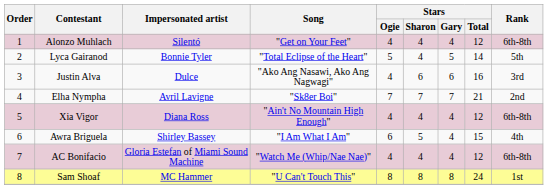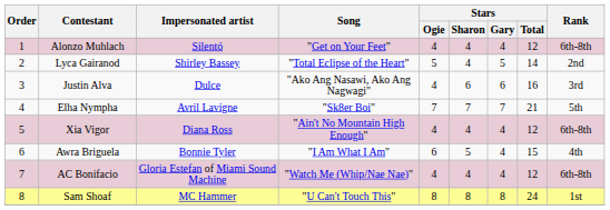Lyca Gairanod | Impersonated artist: Bonnie Tyler -> Shirley Bassey
Lyca Gairanod | Rank: 5th -> 2nd
Elha Nympha | Rank: 2nd -> 5th
Awra Briguela | Impersonated artist: Shirley Bassey -> Bonnie Tyler
